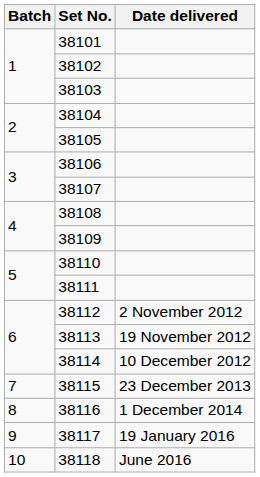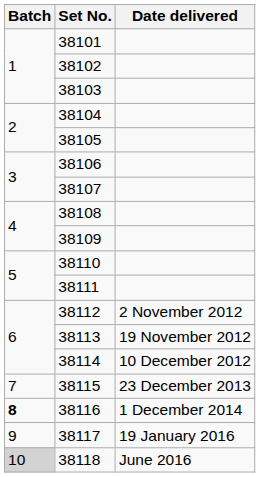38116 | Batch: normal -> bold
38118 | Batch: no background -> lightgrey background
